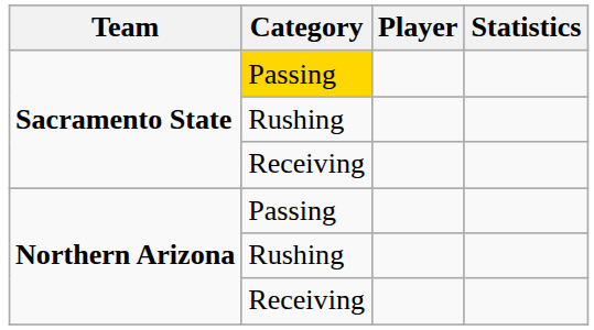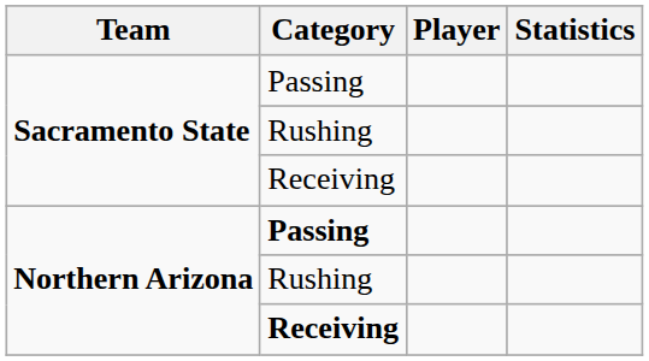Sacramento State / Passing | Category: gold background -> no background
Northern Arizona / Passing | Category: normal -> bold
Northern Arizona / Receiving | Category: normal -> bold
